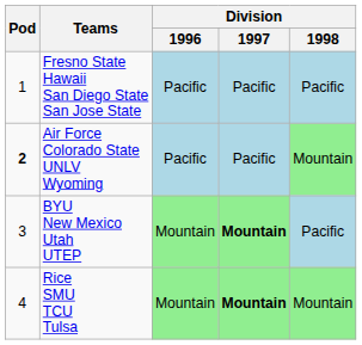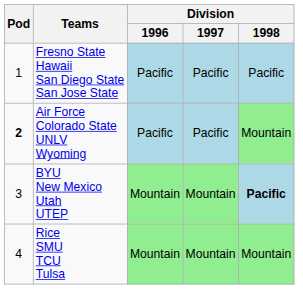BYU New Mexico Utah UTEP | Division / 1997: bold -> normal
BYU New Mexico Utah UTEP | Division / 1998: normal -> bold
Rice SMU TCU Tulsa | Division / 1997: bold -> normal
